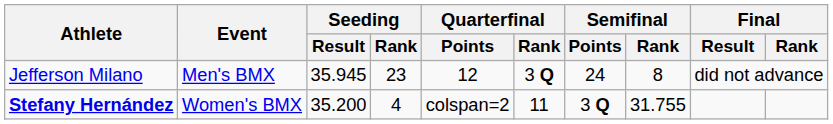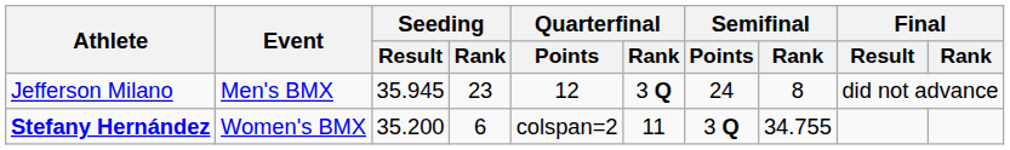Stefany Hernández | Seeding / Rank: 4 -> 6
Stefany Hernández | Semifinal / Rank: 31.755 -> 34.755
